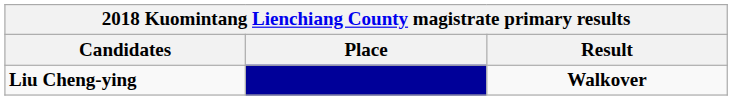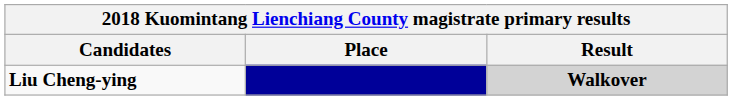Liu Cheng-ying | Result: no background -> lightgrey background
